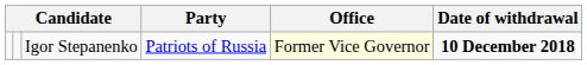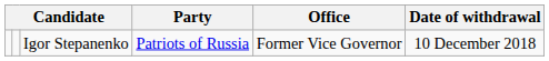Igor Stepanenko | Office: lightyellow background -> no background
Igor Stepanenko | Date of withdrawal: bold -> normal
